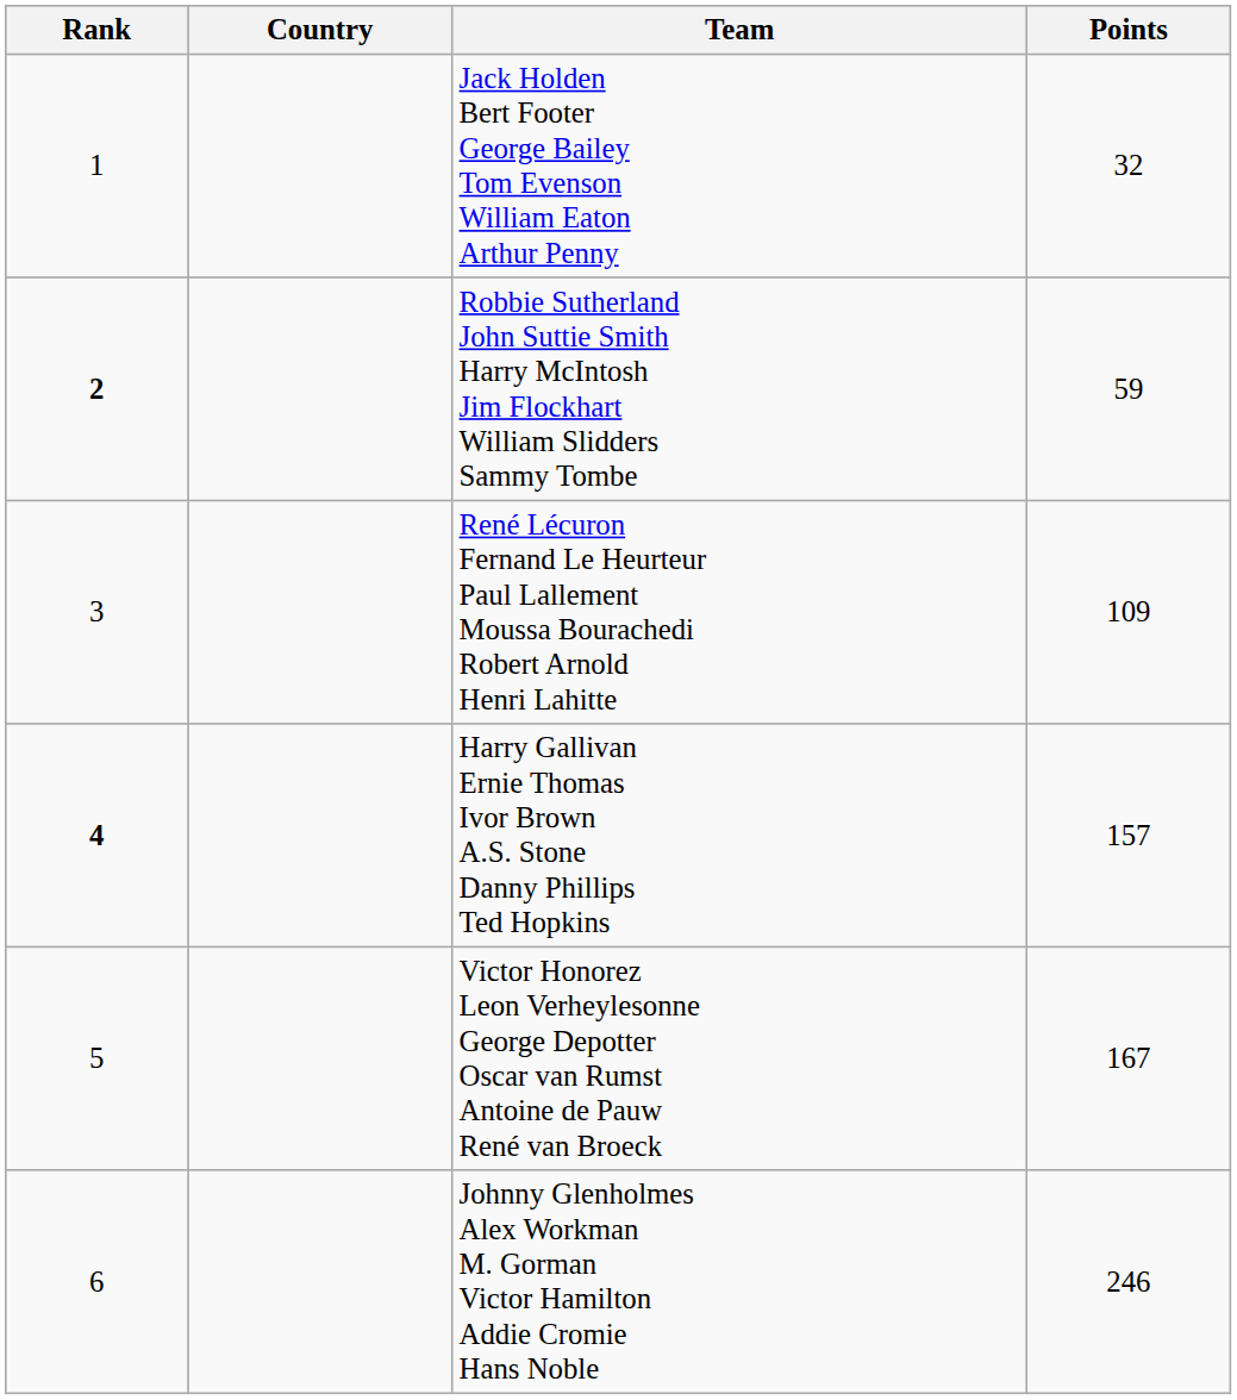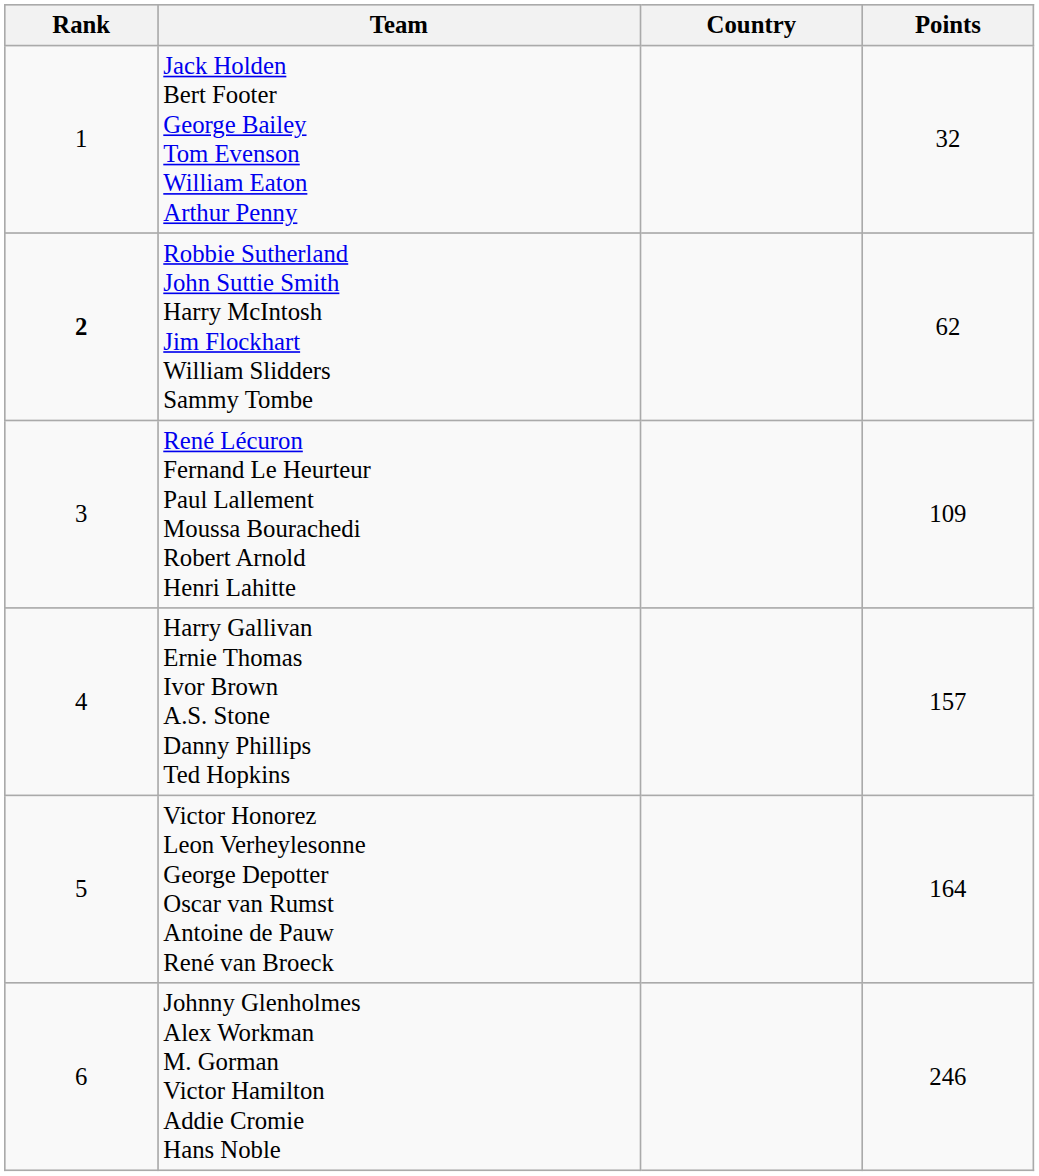columns swapped: Country <-> Team
row 3 | Points: 59 -> 62
row 5 | Rank: bold -> normal
row 6 | Points: 167 -> 164
